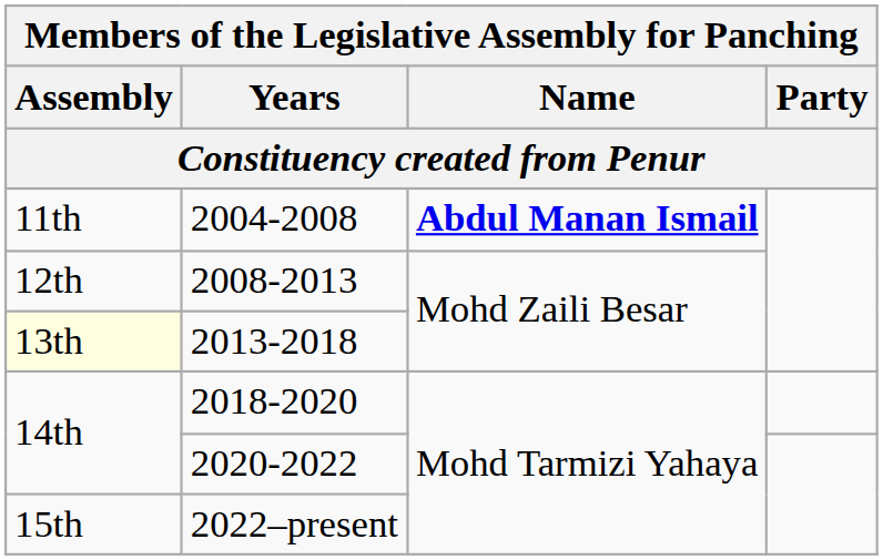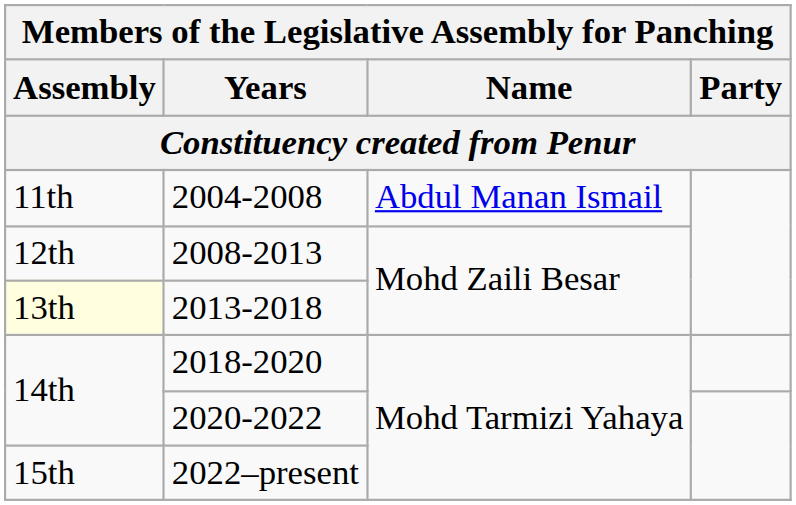2004-2008 | Name: bold -> normal
